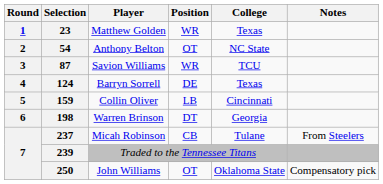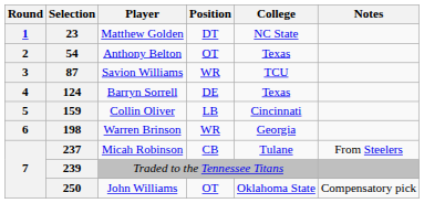23 | Position: WR -> DT
23 | College: Texas -> NC State
54 | College: NC State -> Texas
198 | Position: DT -> WR
